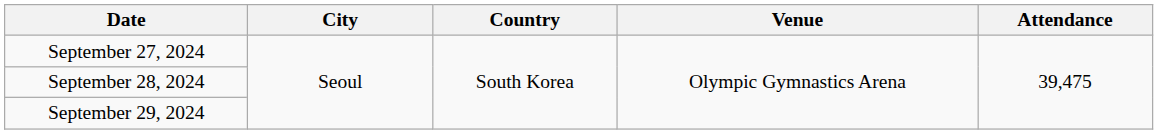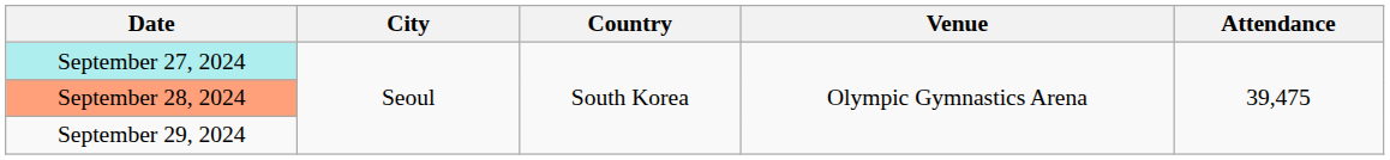September 27, 2024 | Date: no background -> paleturquoise background
September 28, 2024 | Date: no background -> lightsalmon background
